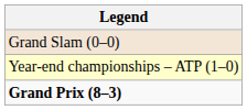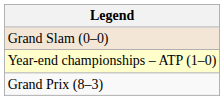row 4 | column 1: bold -> normal
